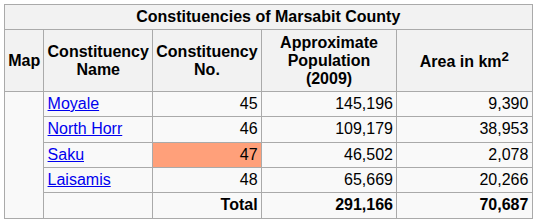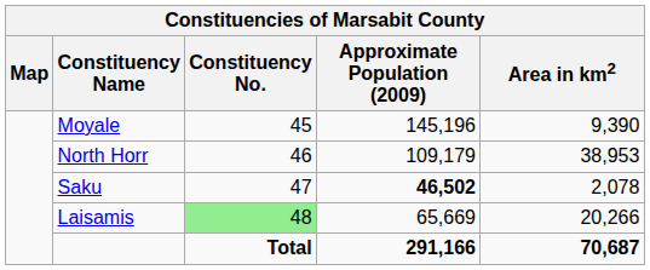Saku | Constituency No.: lightsalmon background -> no background
Saku | Approximate Population (2009): normal -> bold
Laisamis | Constituency No.: no background -> lightgreen background
